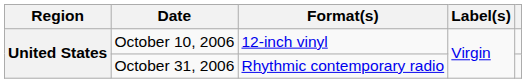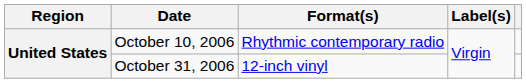October 10, 2006 | Format(s): 12-inch vinyl -> Rhythmic contemporary radio
October 31, 2006 | Format(s): Rhythmic contemporary radio -> 12-inch vinyl
